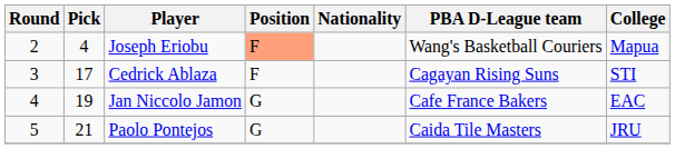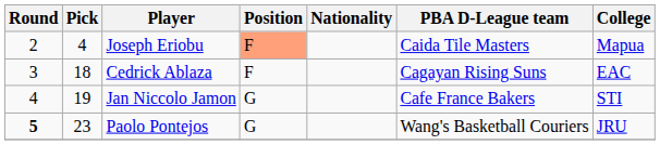Joseph Eriobu | PBA D-League team: Wang's Basketball Couriers -> Caida Tile Masters
Cedrick Ablaza | Pick: 17 -> 18
Cedrick Ablaza | College: STI -> EAC
Jan Niccolo Jamon | College: EAC -> STI
Paolo Pontejos | Round: normal -> bold
Paolo Pontejos | Pick: 21 -> 23
Paolo Pontejos | PBA D-League team: Caida Tile Masters -> Wang's Basketball Couriers
